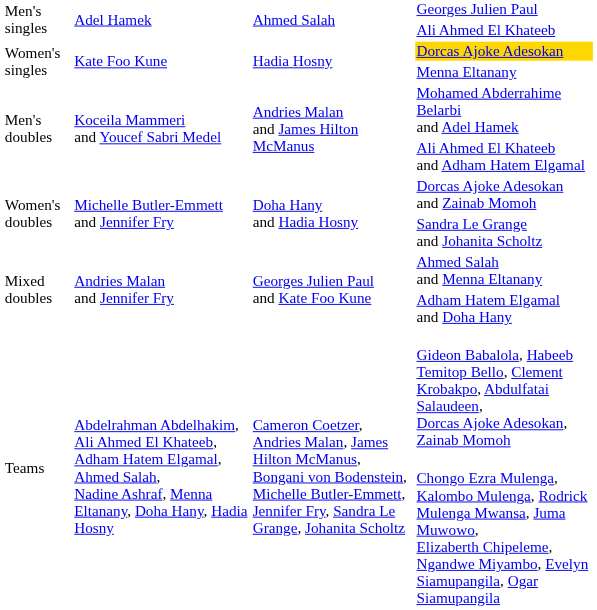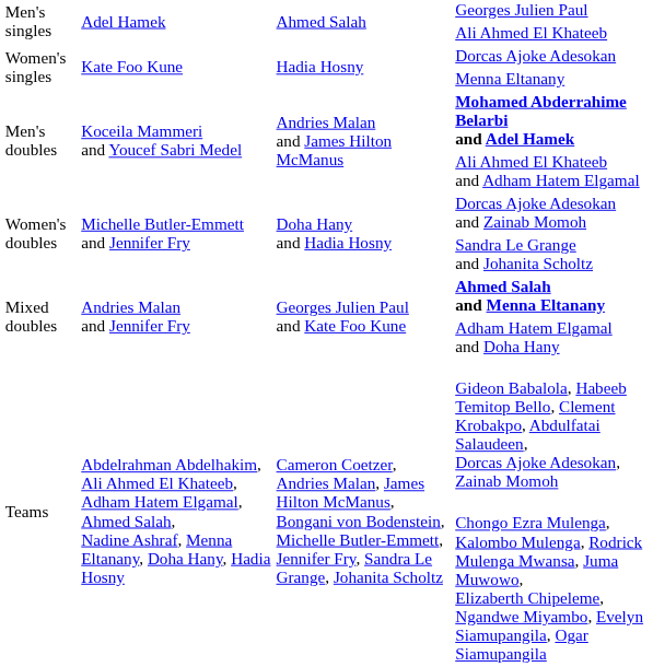Dorcas Ajoke Adesokan | column 4: gold background -> no background
Mohamed Abderrahime Belarbi and Adel Hamek | column 4: normal -> bold
Ahmed Salah and Menna Eltanany | column 4: normal -> bold
